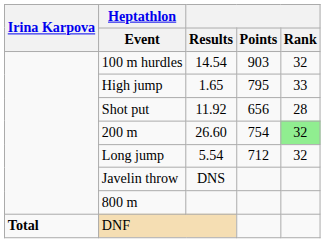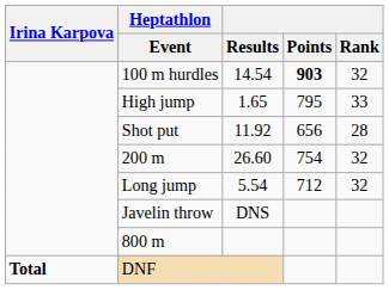100 m hurdles | Points: normal -> bold
200 m | Rank: lightgreen background -> no background
